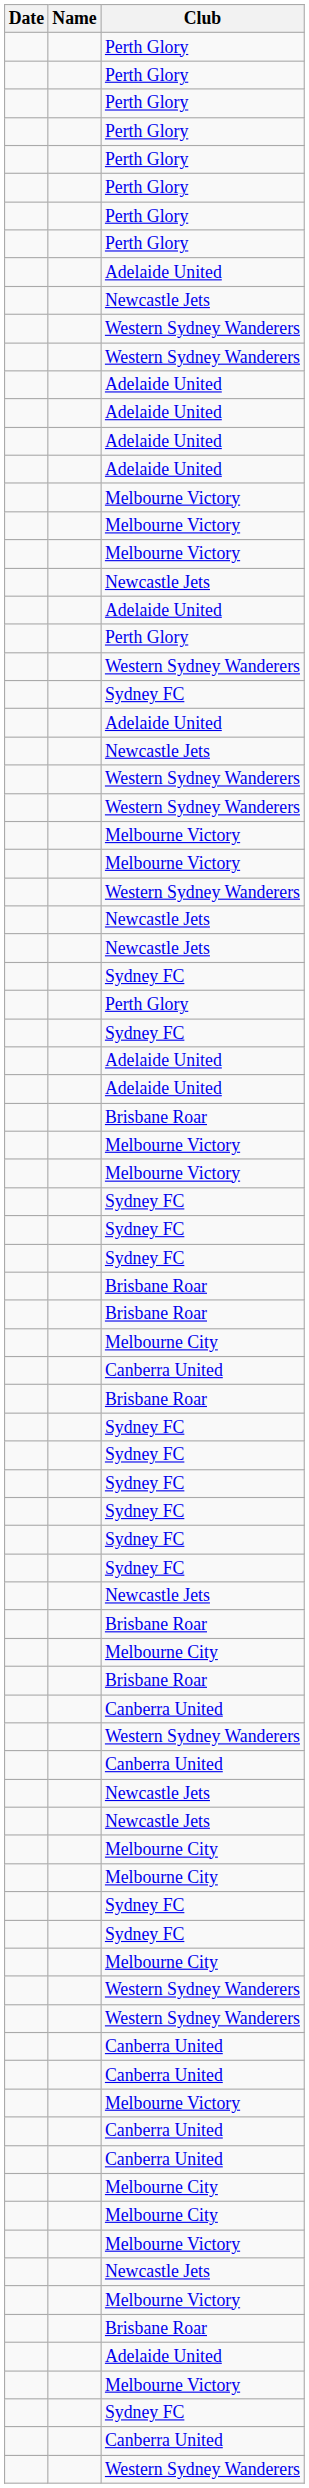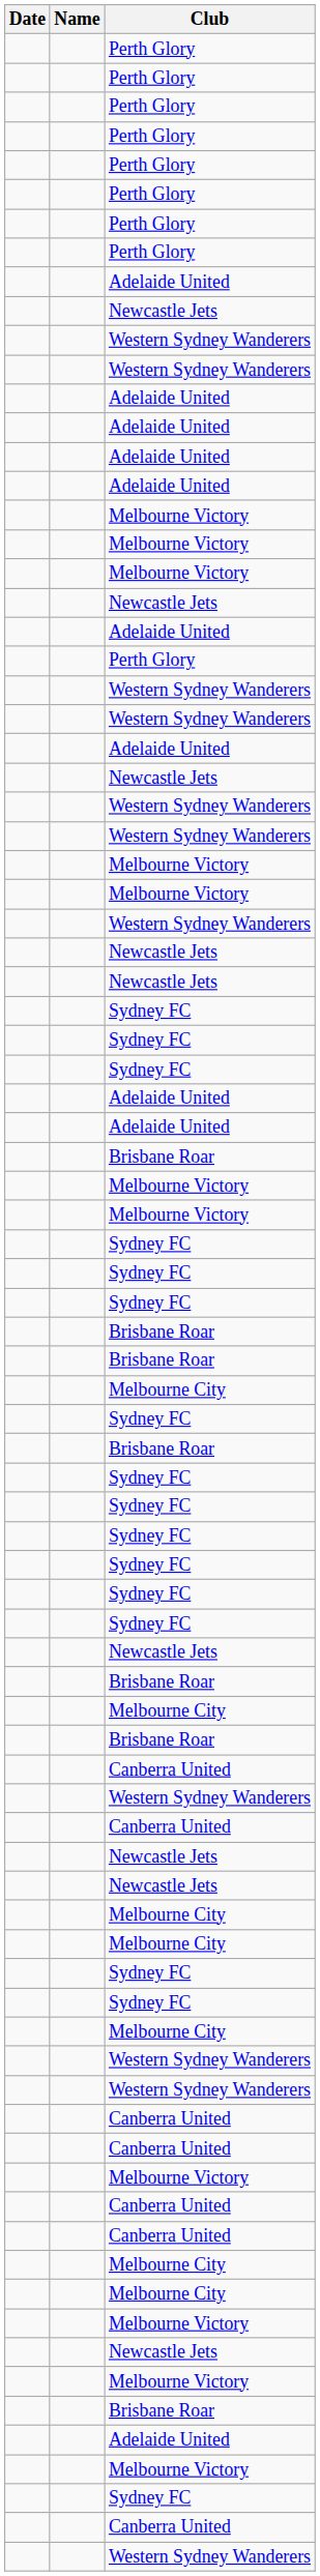row 25 | Club: Sydney FC -> Western Sydney Wanderers
row 36 | Club: Perth Glory -> Sydney FC
row 49 | Club: Canberra United -> Sydney FC
